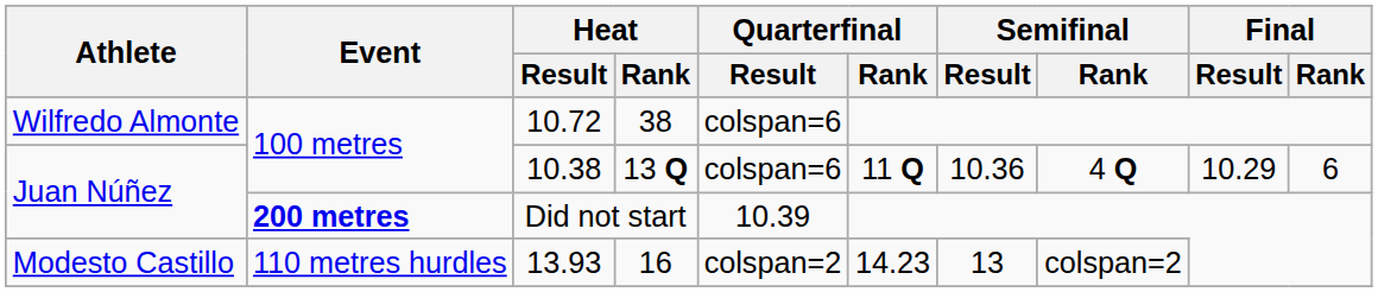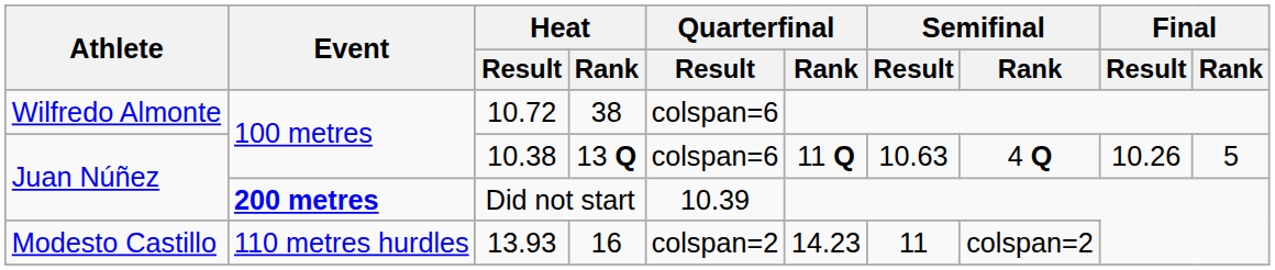10.38 | Semifinal / Result: 10.36 -> 10.63
10.38 | Final / Result: 10.29 -> 10.26
10.38 | Final / Rank: 6 -> 5
13.93 | Semifinal / Result: 13 -> 11
